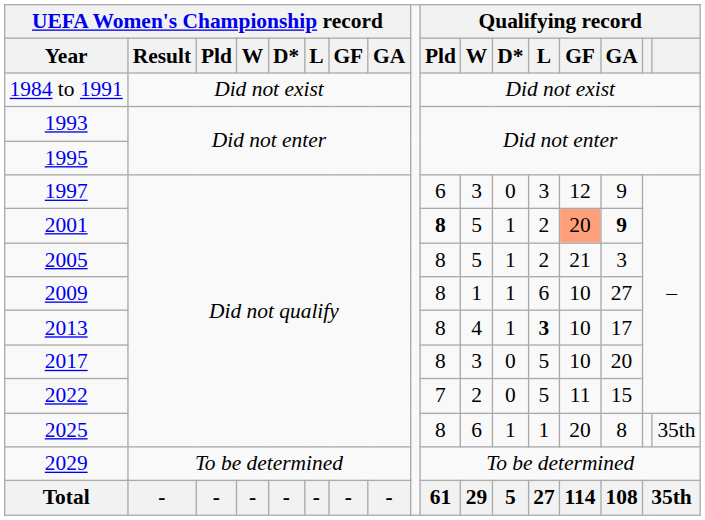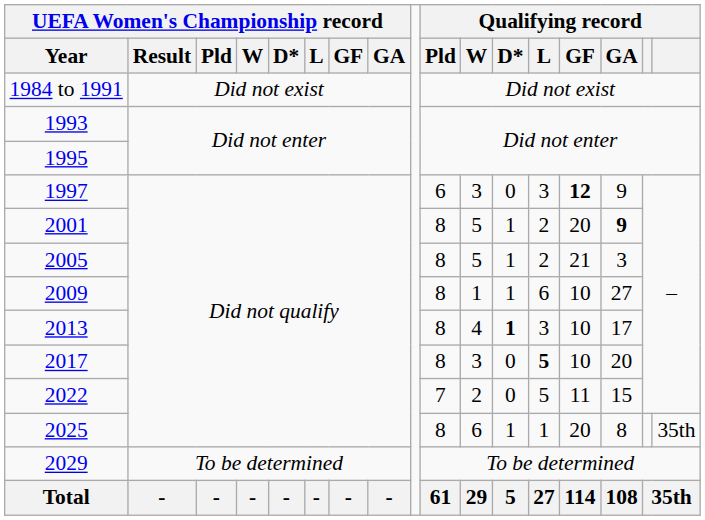1997 | Qualifying record / GF: normal -> bold
2001 | Qualifying record / Pld: bold -> normal
2001 | Qualifying record / GF: lightsalmon background -> no background
2013 | Qualifying record / D*: normal -> bold
2013 | Qualifying record / L: bold -> normal
2017 | Qualifying record / L: normal -> bold
